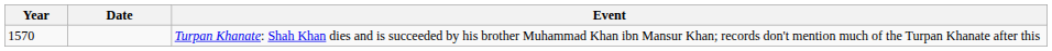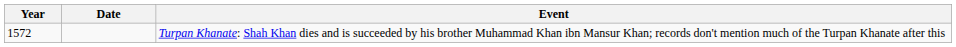row 2 | Year: 1570 -> 1572
